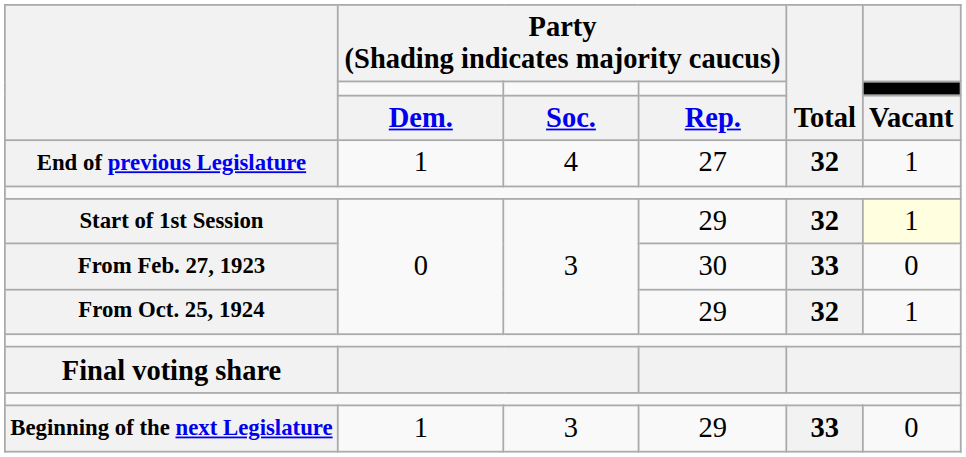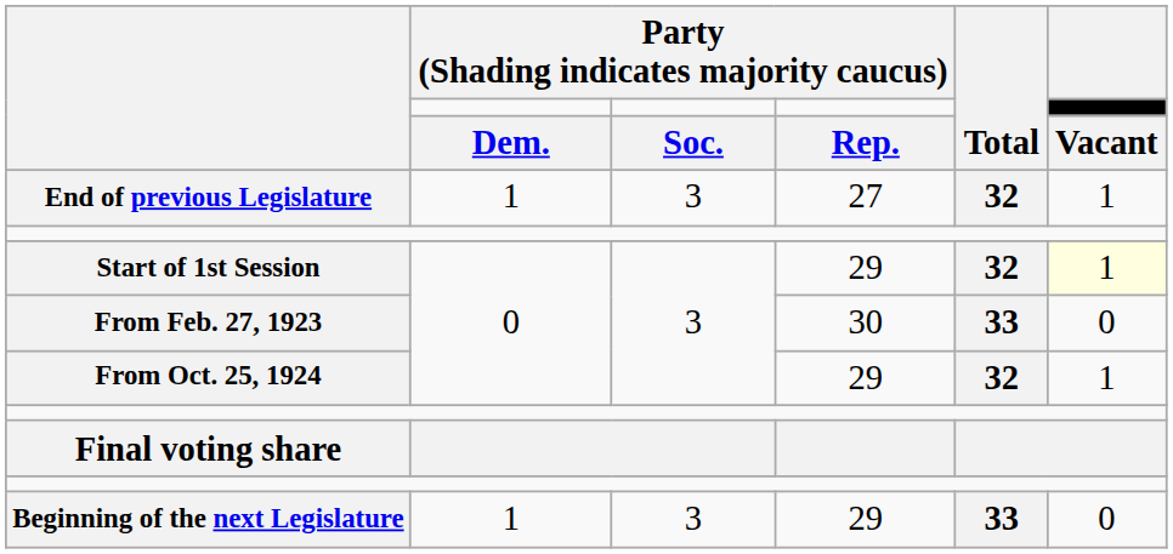End of previous Legislature | column 3: 4 -> 3
